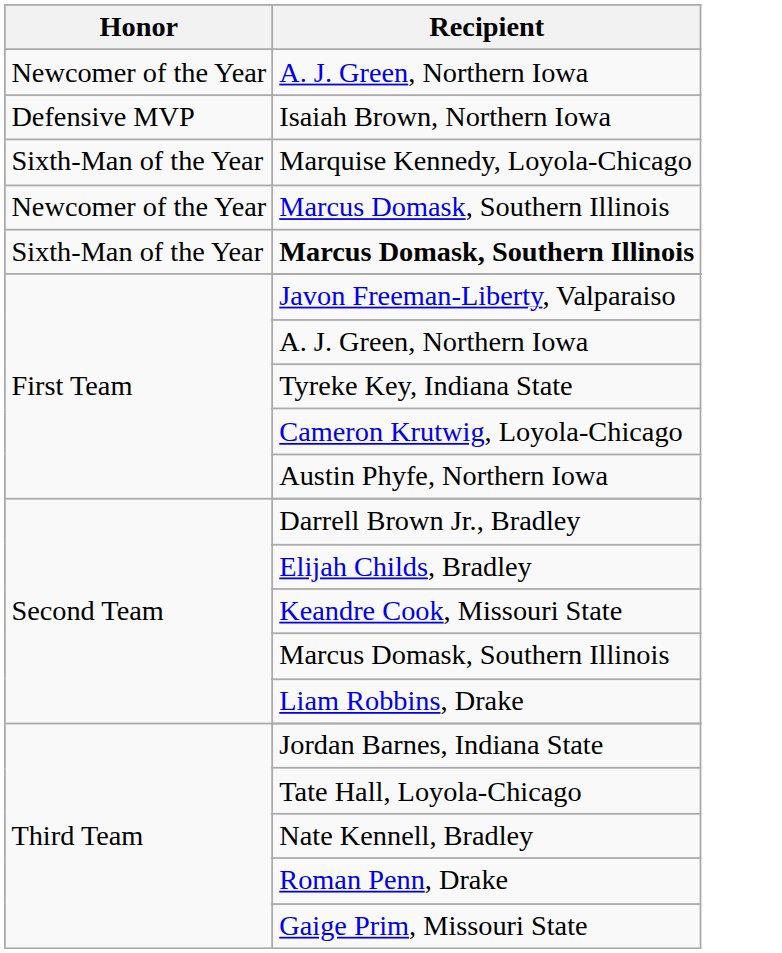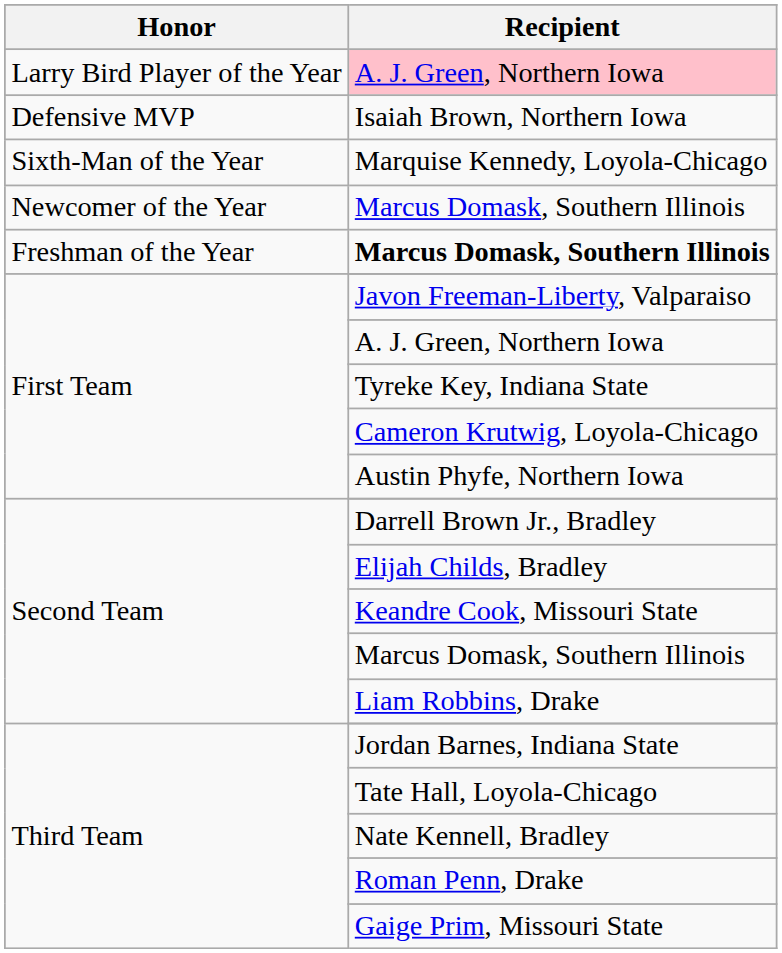row 2 | Honor: Newcomer of the Year -> Larry Bird Player of the Year
row 2 | Recipient: no background -> pink background
row 6 | Honor: Sixth-Man of the Year -> Freshman of the Year
